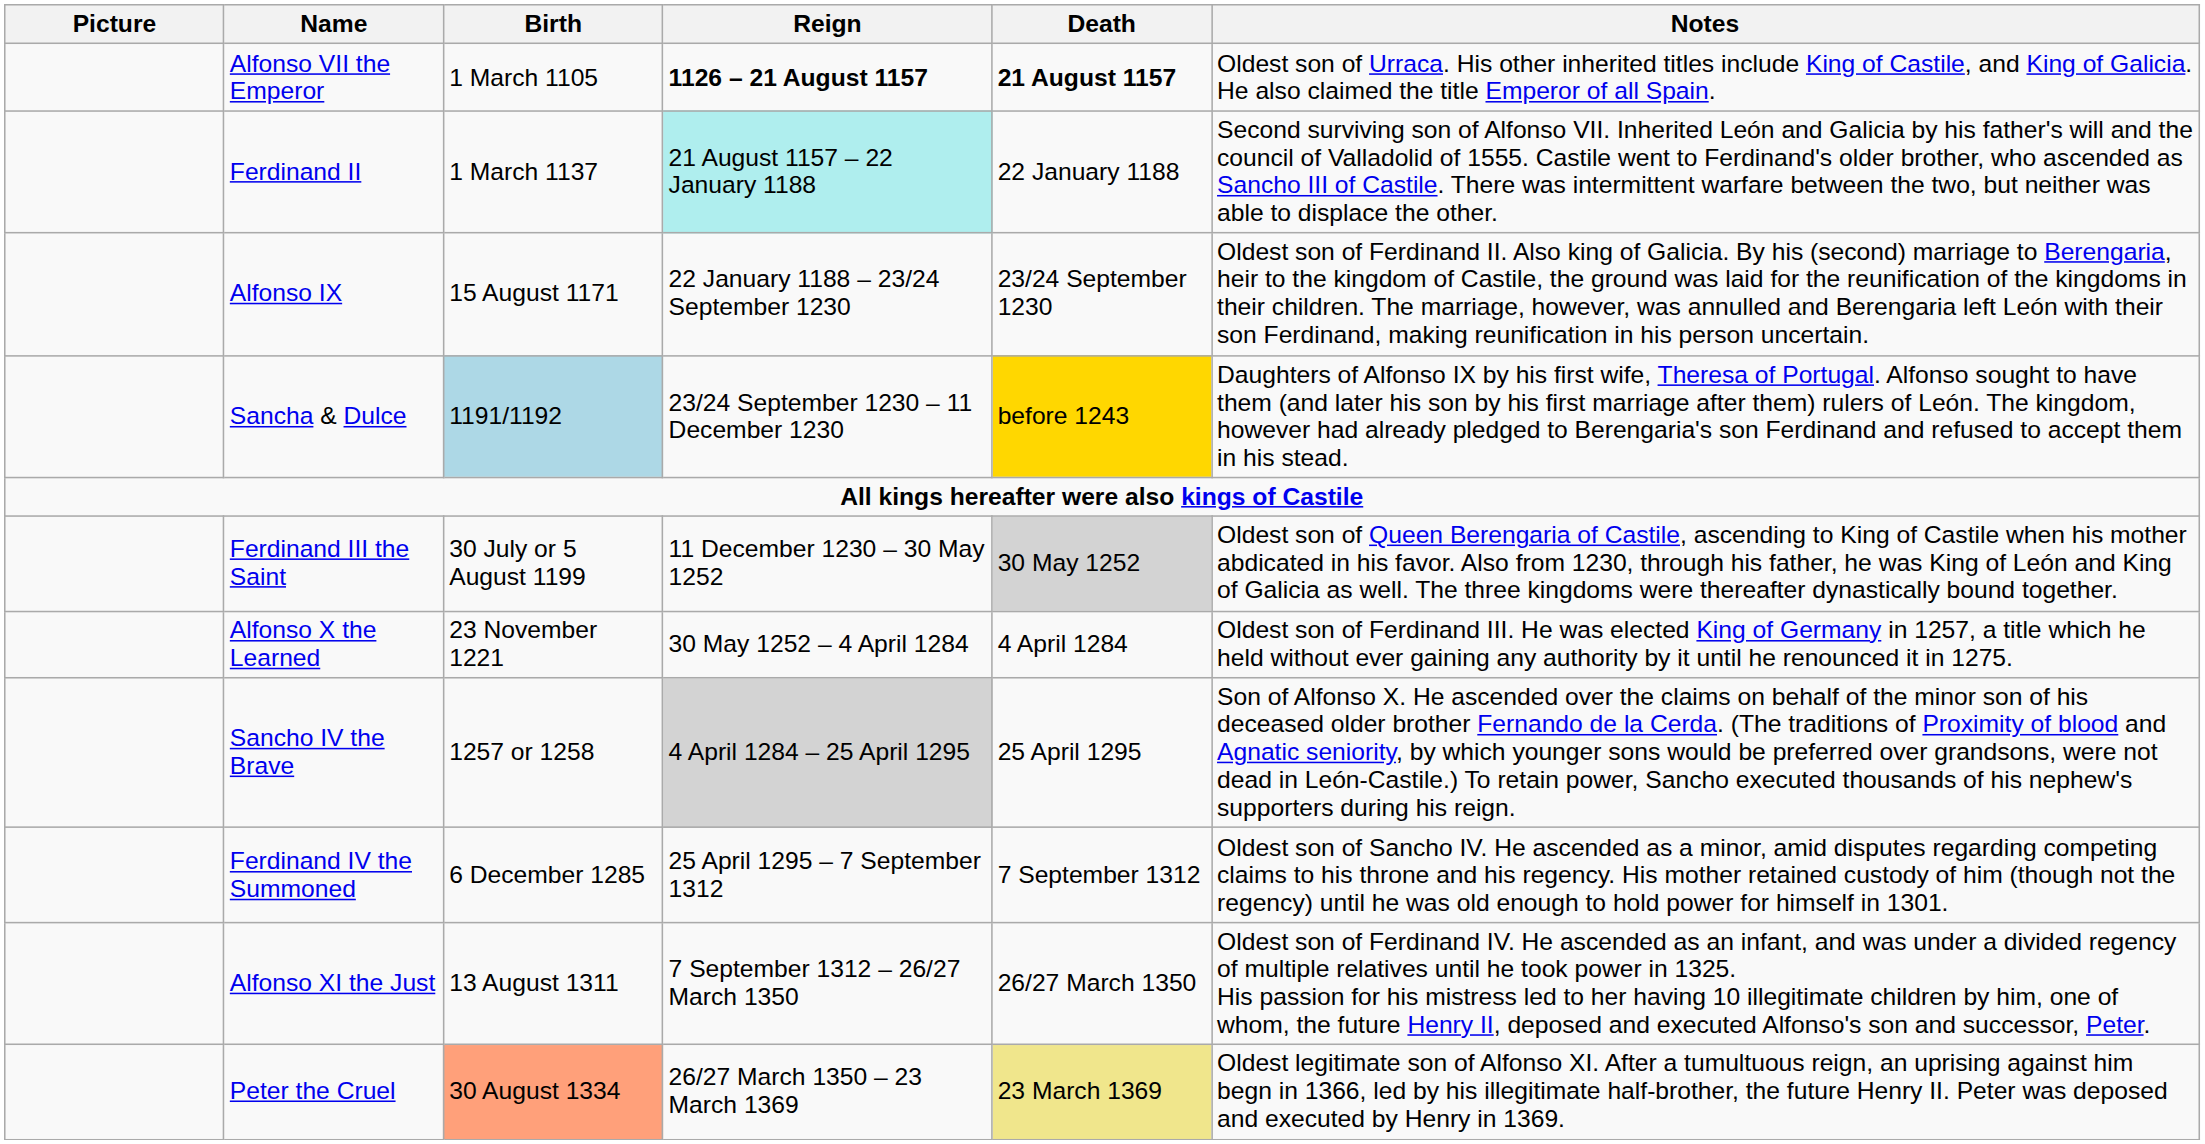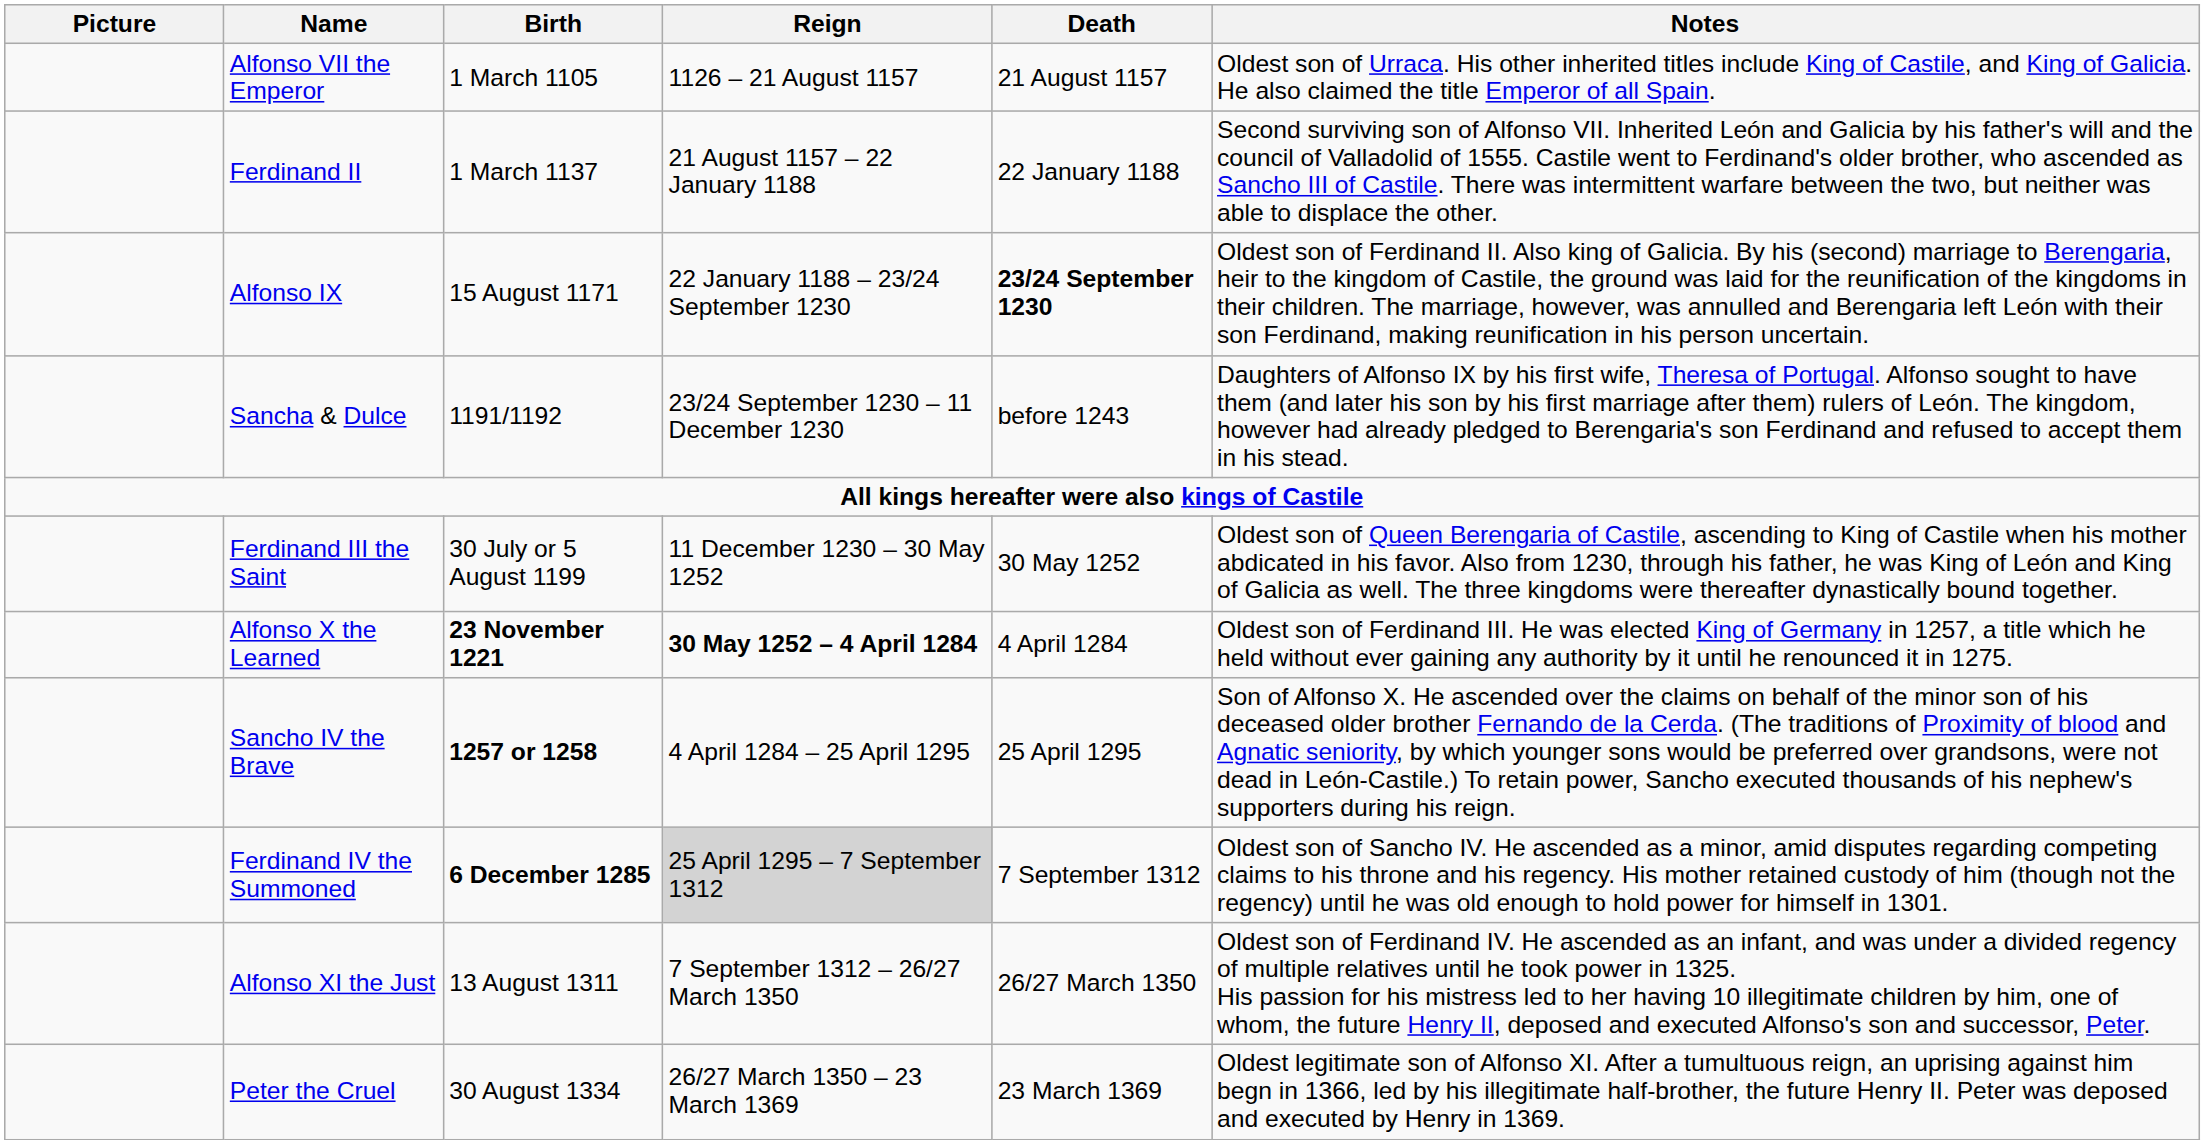Alfonso VII the Emperor | Reign: bold -> normal
Alfonso VII the Emperor | Death: bold -> normal
Ferdinand II | Reign: paleturquoise background -> no background
Alfonso IX | Death: normal -> bold
Sancha & Dulce | Birth: lightblue background -> no background
Sancha & Dulce | Death: gold background -> no background
Ferdinand III the Saint | Death: lightgrey background -> no background
Alfonso X the Learned | Birth: normal -> bold
Alfonso X the Learned | Reign: normal -> bold
Sancho IV the Brave | Birth: normal -> bold
Sancho IV the Brave | Reign: lightgrey background -> no background
Ferdinand IV the Summoned | Birth: normal -> bold
Ferdinand IV the Summoned | Reign: no background -> lightgrey background
Peter the Cruel | Birth: lightsalmon background -> no background
Peter the Cruel | Death: khaki background -> no background
